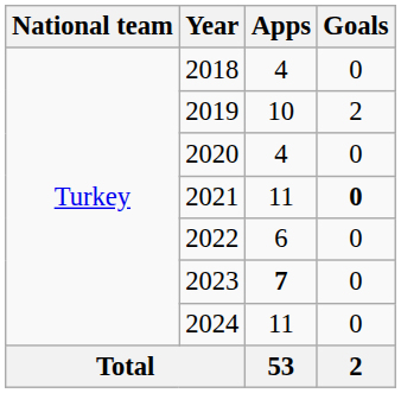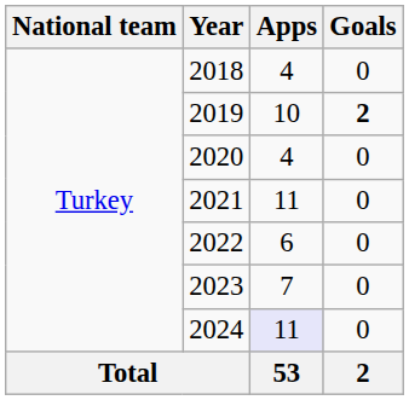2019 | Goals: normal -> bold
2021 | Goals: bold -> normal
2023 | Apps: bold -> normal
2024 | Apps: no background -> lavender background
